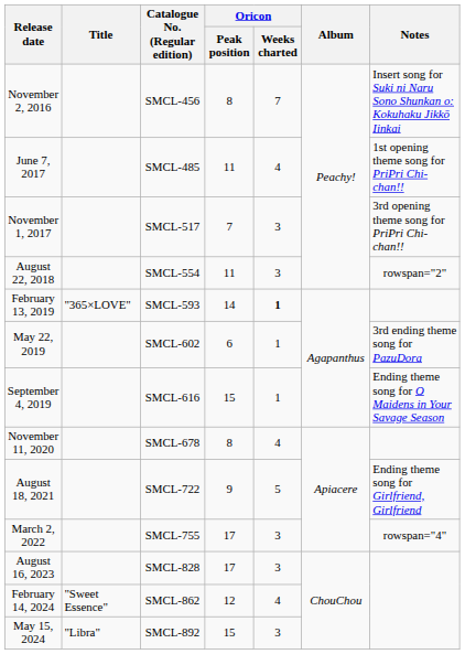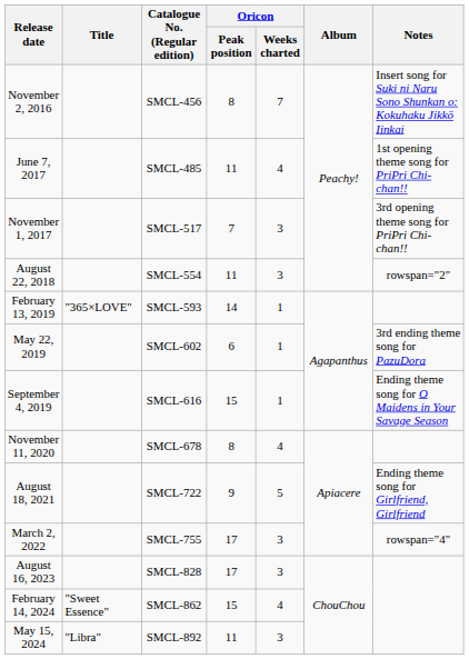February 13, 2019 | Oricon / Weeks charted: bold -> normal
February 14, 2024 | Oricon / Peak position: 12 -> 15
May 15, 2024 | Oricon / Peak position: 15 -> 11
